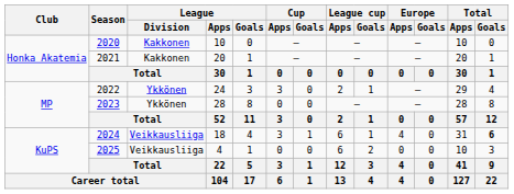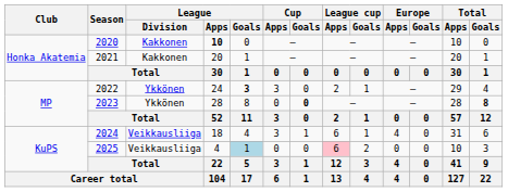2020 | League / Apps: normal -> bold
2022 | League / Goals: normal -> bold
2023 | Cup / Goals: normal -> bold
2023 | Total / Goals: normal -> bold
2024 | Total / Goals: bold -> normal
2025 | League / Goals: no background -> lightblue background
2025 | League cup / Apps: no background -> pink background
